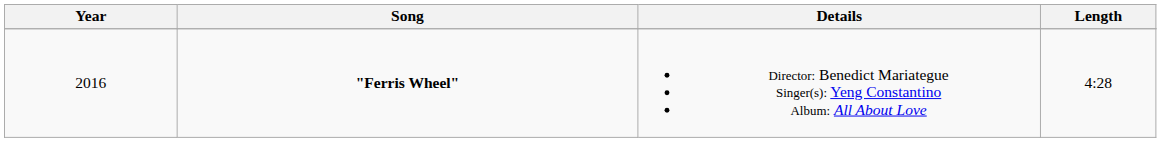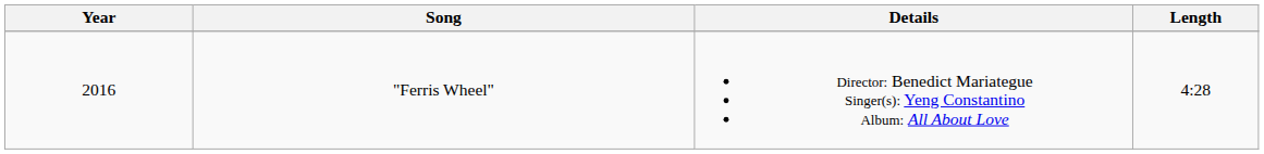row 2 | Song: bold -> normal
